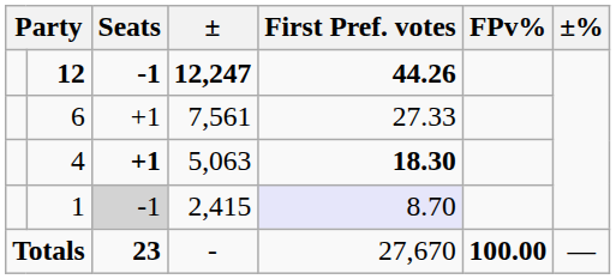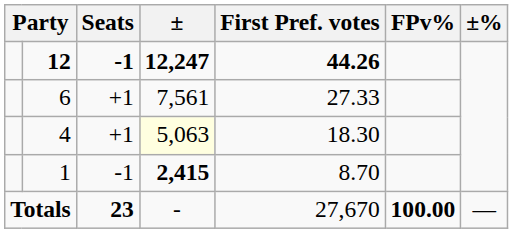4 | Seats: bold -> normal
4 | ±: no background -> lightyellow background
4 | First Pref. votes: bold -> normal
1 | Seats: lightgrey background -> no background
1 | ±: normal -> bold
1 | First Pref. votes: lavender background -> no background
